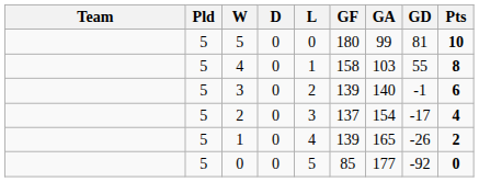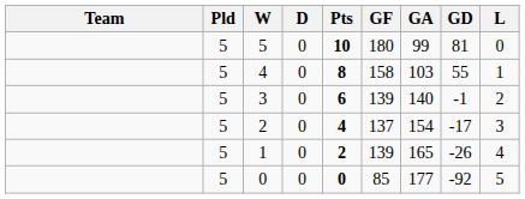columns swapped: L <-> Pts
